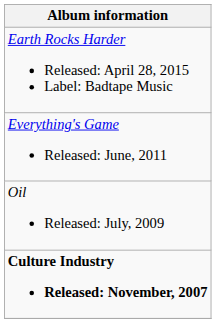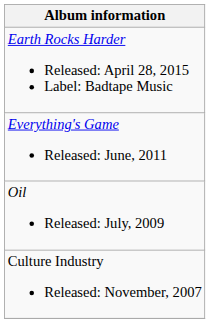row 5 | column 1: bold -> normal
